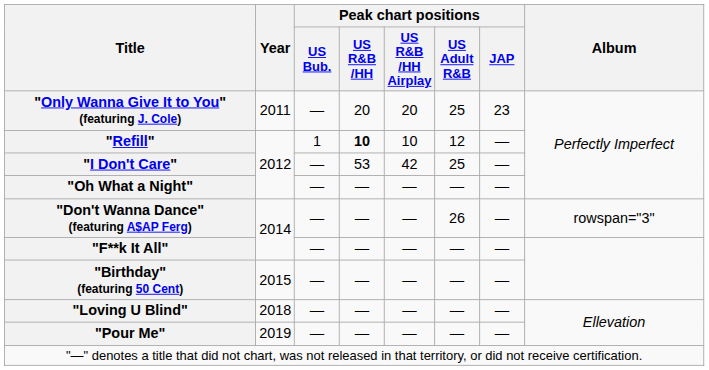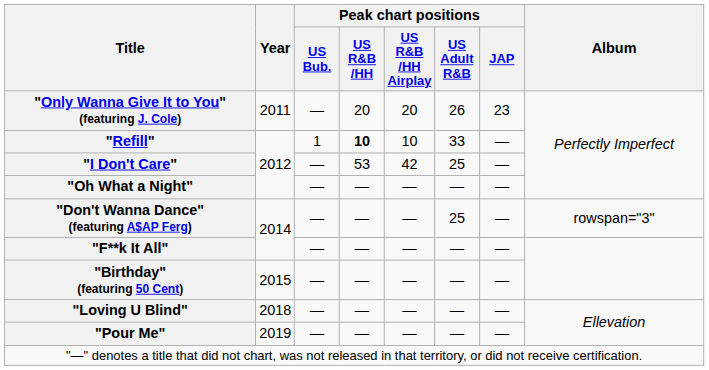"Only Wanna Give It to You" (featuring J. Cole) | Peak chart positions / US Adult R&B: 25 -> 26
"Refill" | Peak chart positions / US Adult R&B: 12 -> 33
"Don't Wanna Dance" (featuring A$AP Ferg) | Peak chart positions / US Adult R&B: 26 -> 25
